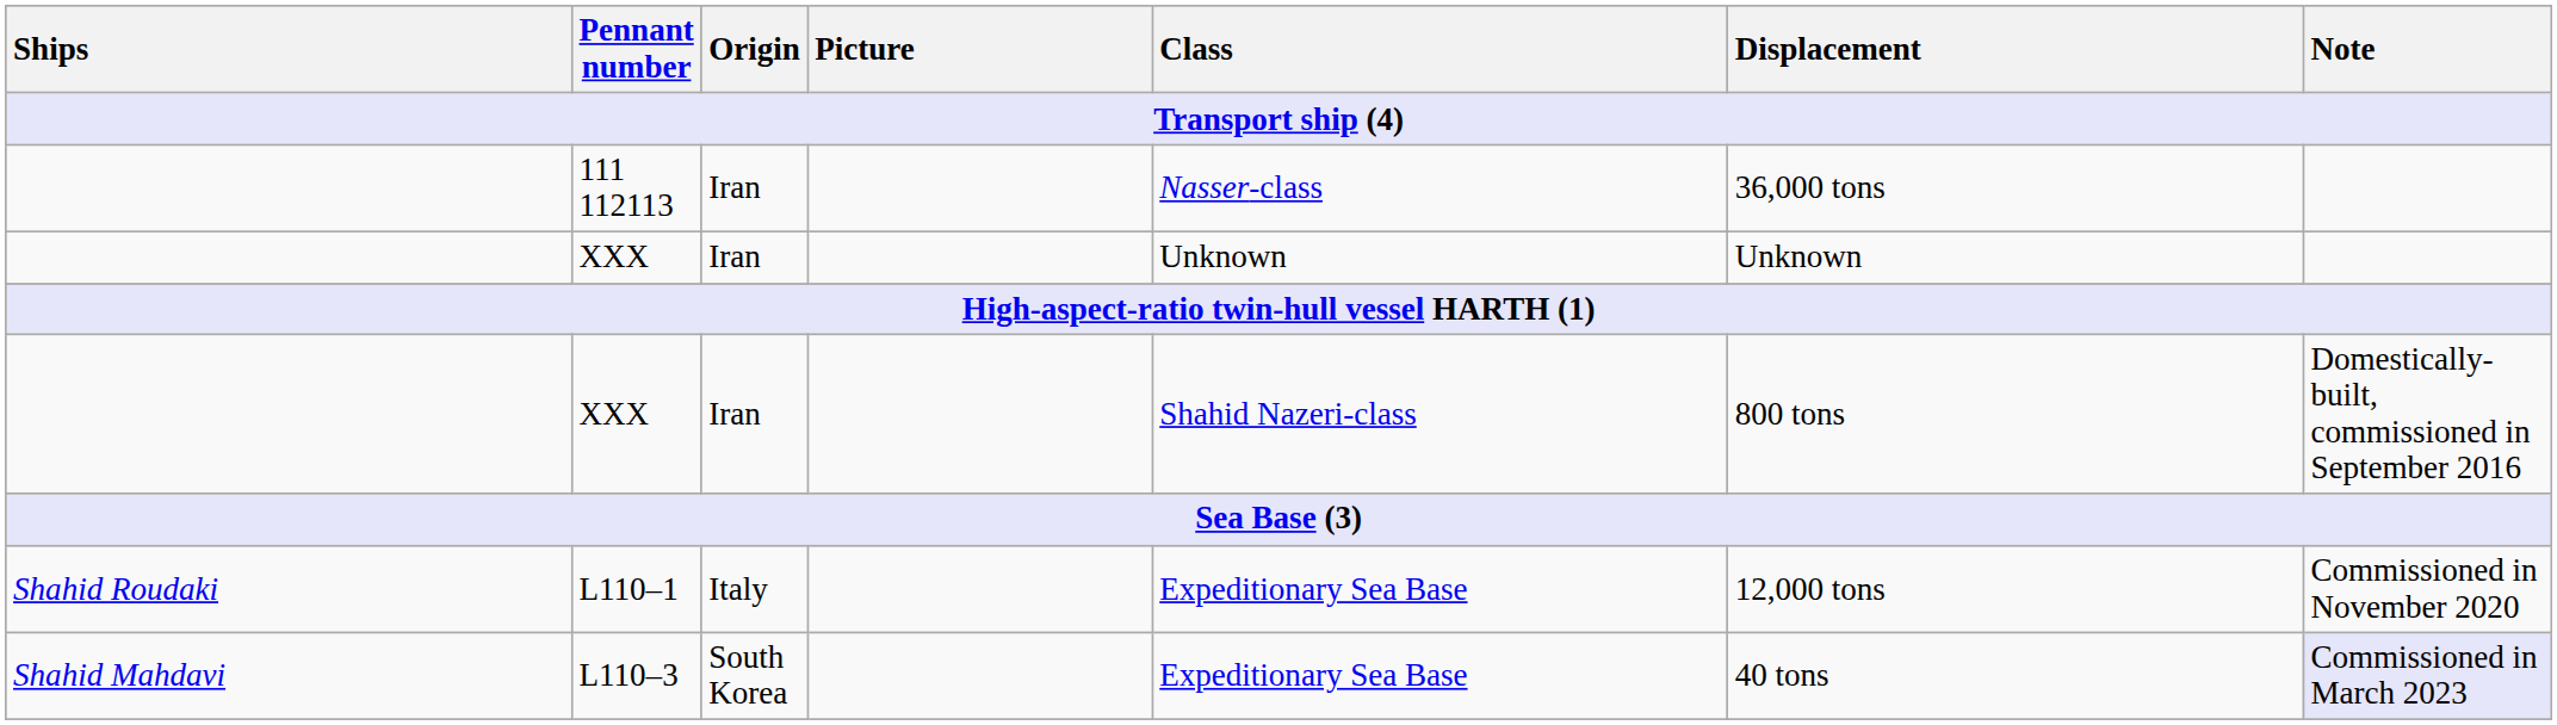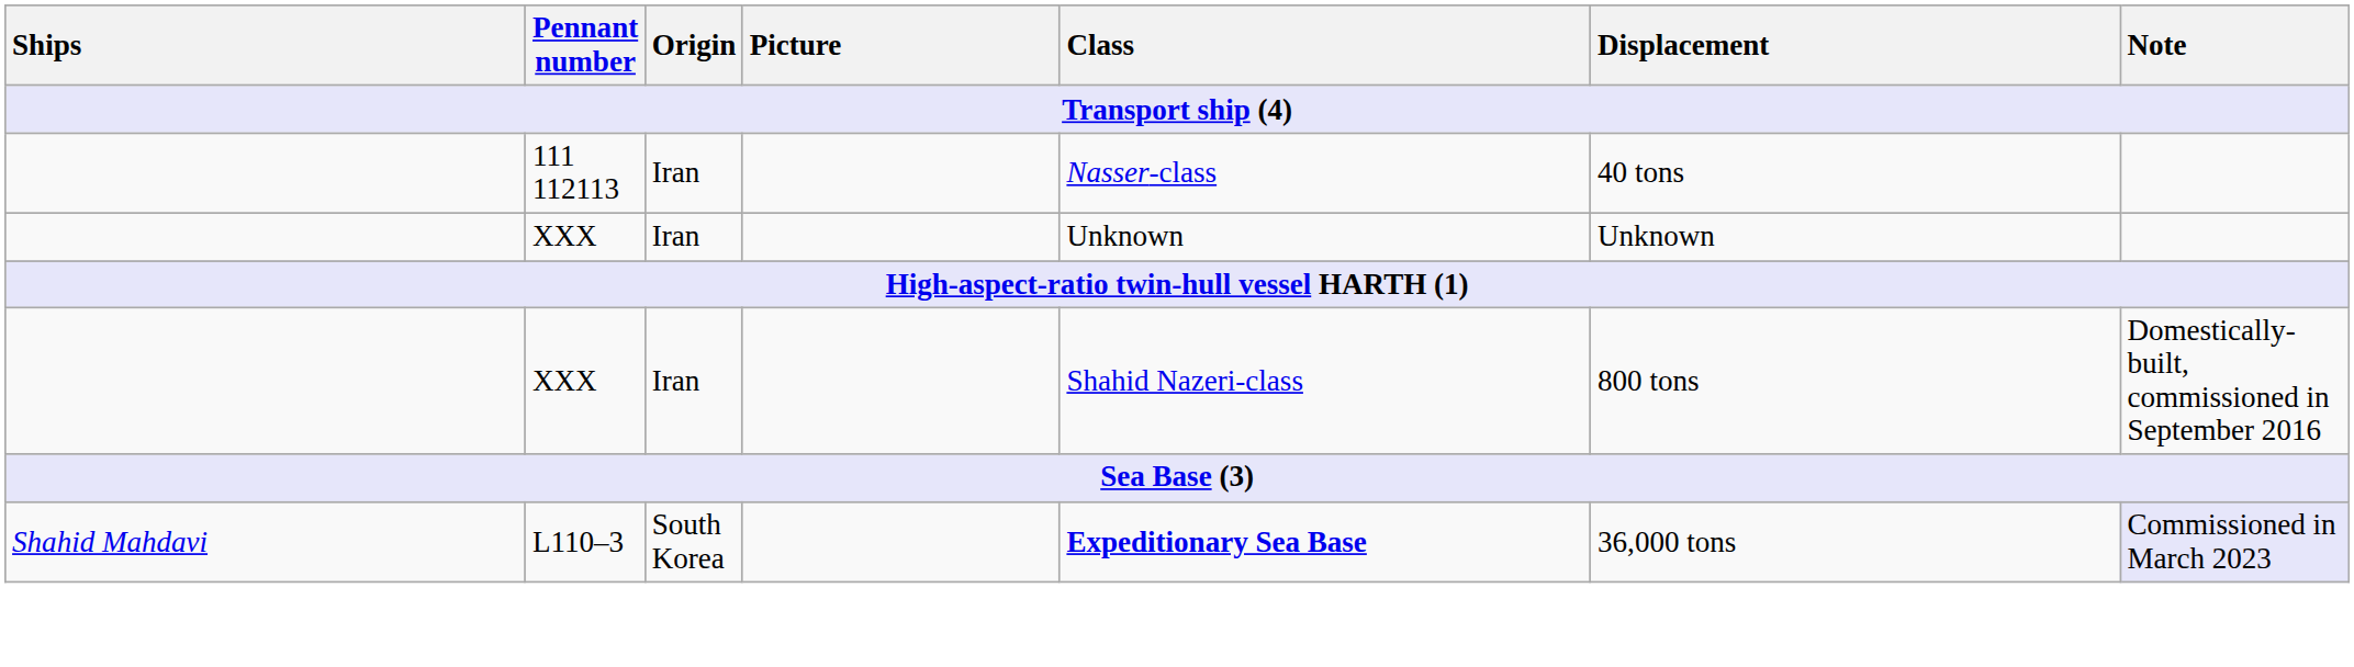111 112113 | Displacement: 36,000 tons -> 40 tons
- row: Shahid Roudaki | L110–1 | Italy | Expeditionary Sea Base | 12,000 tons | Commissioned in November 2020
L110–3 | Class: normal -> bold
L110–3 | Displacement: 40 tons -> 36,000 tons
